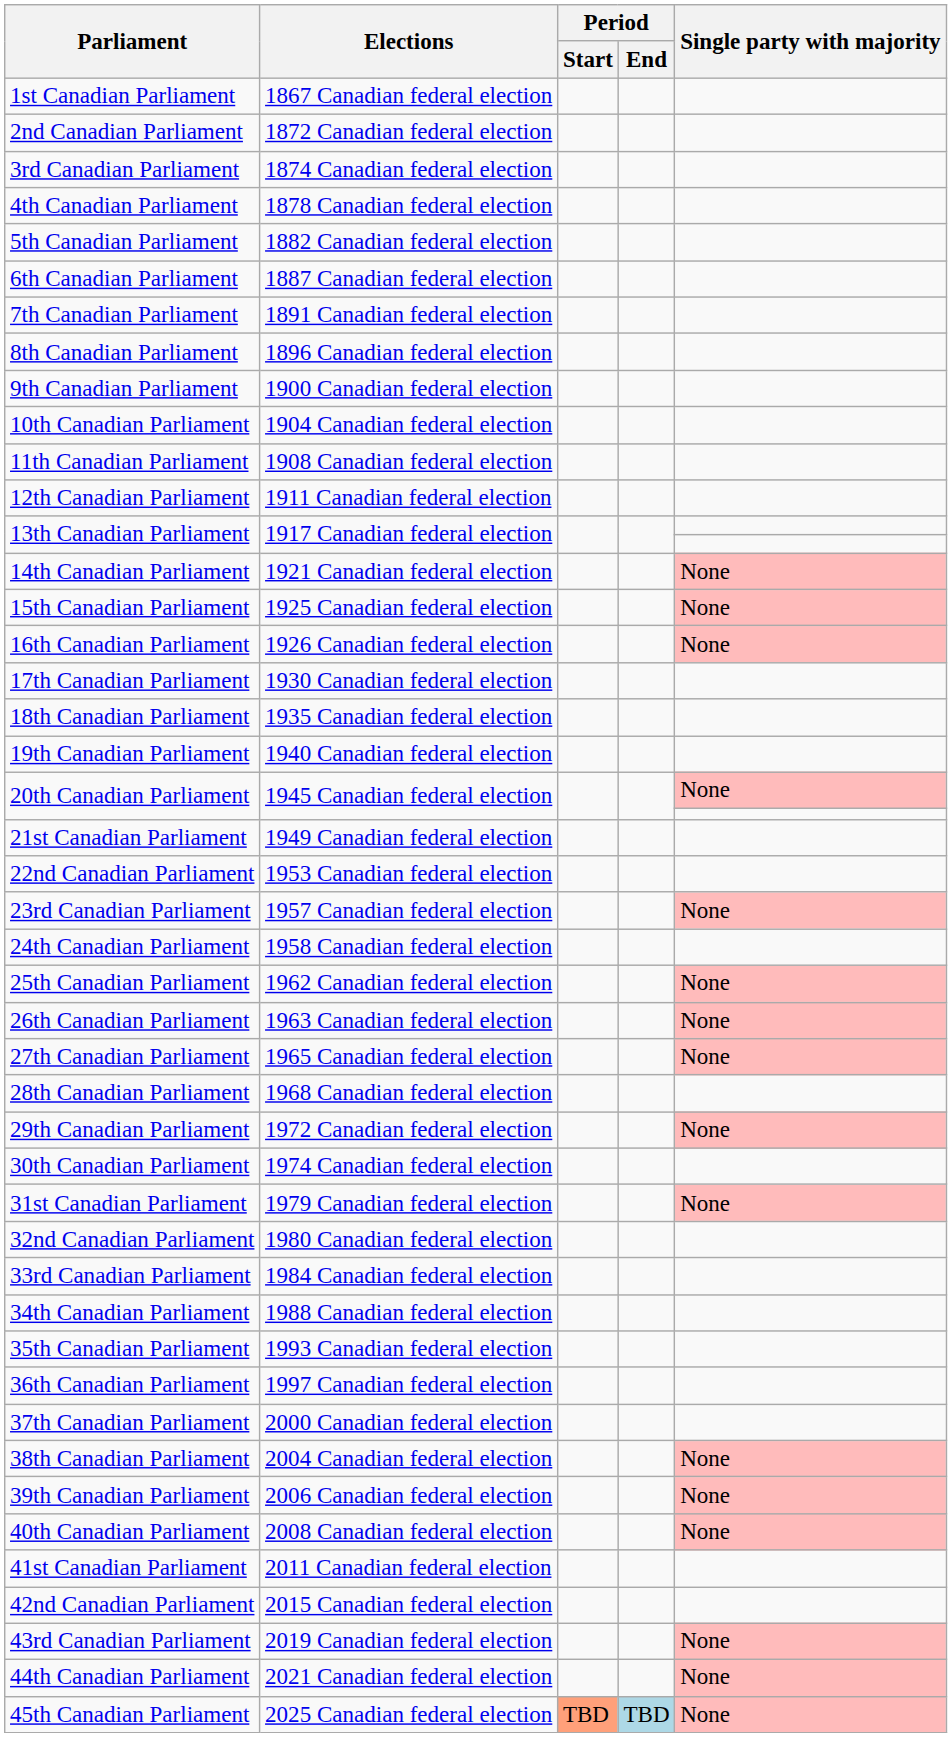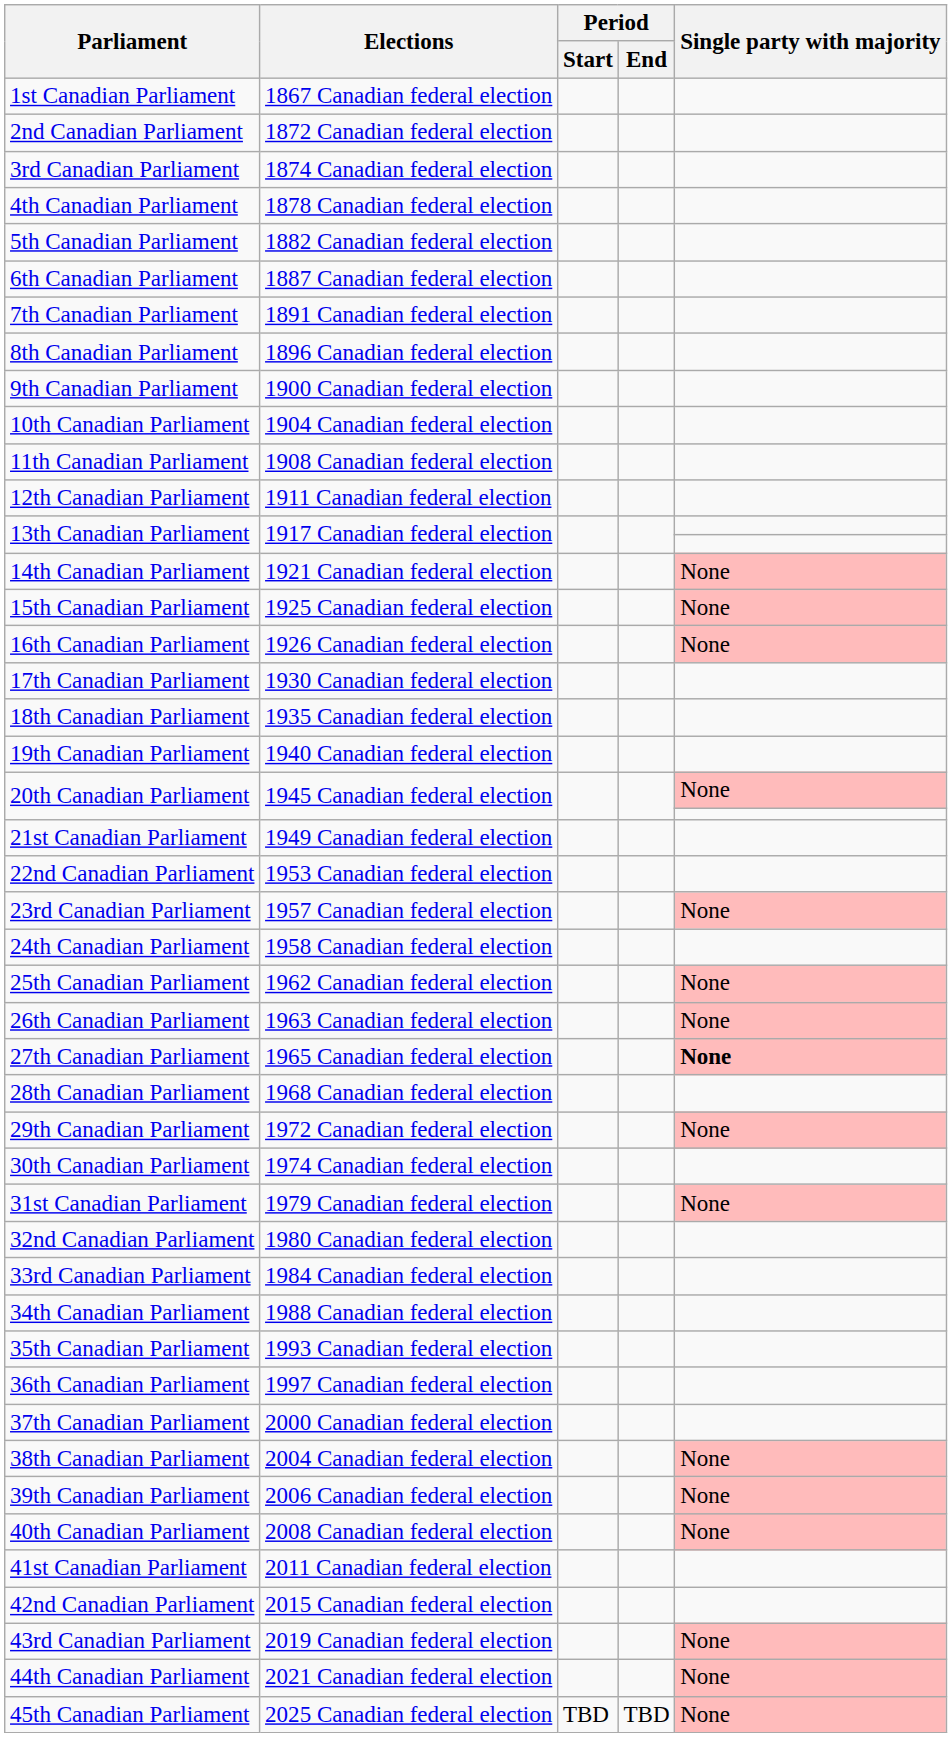27th Canadian Parliament | Single party with majority: normal -> bold
45th Canadian Parliament | Period / Start: lightsalmon background -> no background
45th Canadian Parliament | Period / End: lightblue background -> no background
